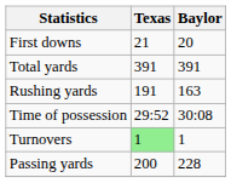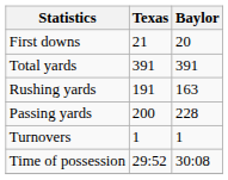rows swapped: Passing yards <-> Time of possession
Turnovers | Texas: lightgreen background -> no background
